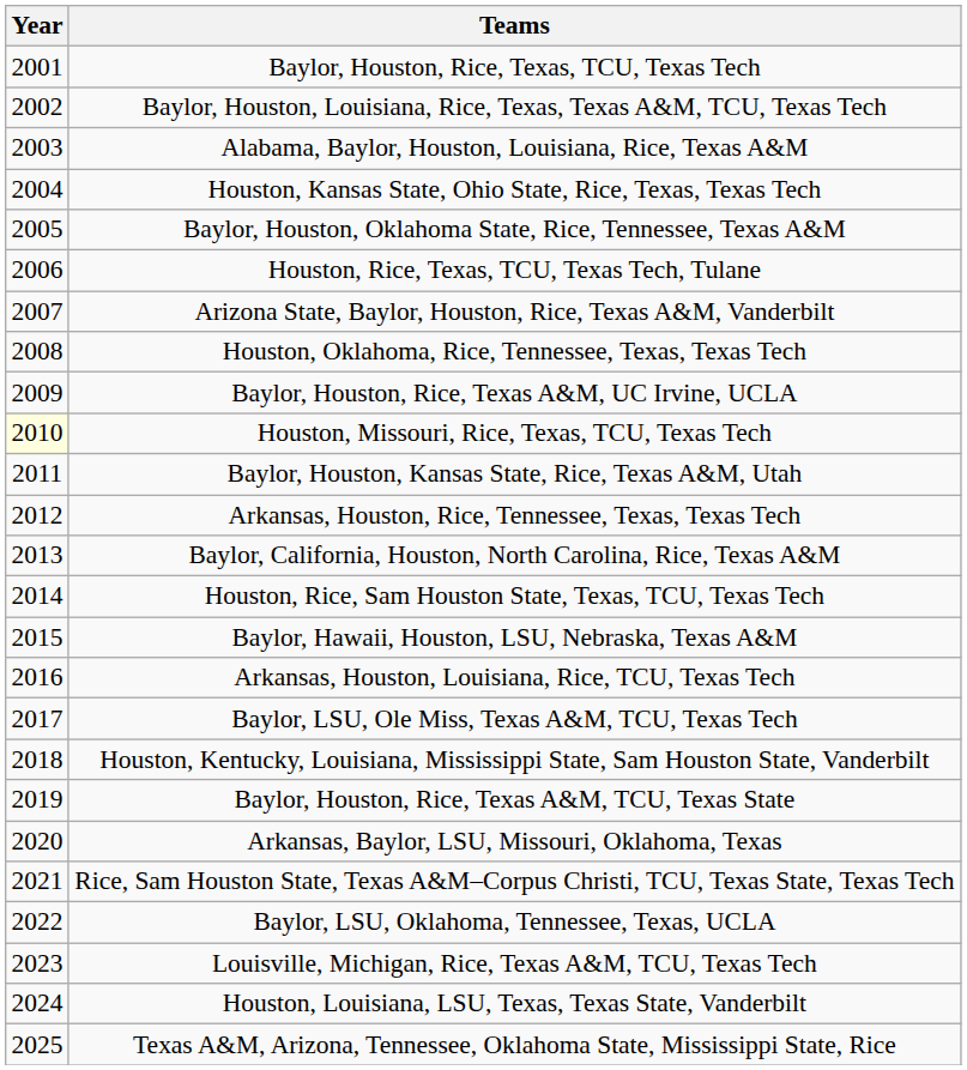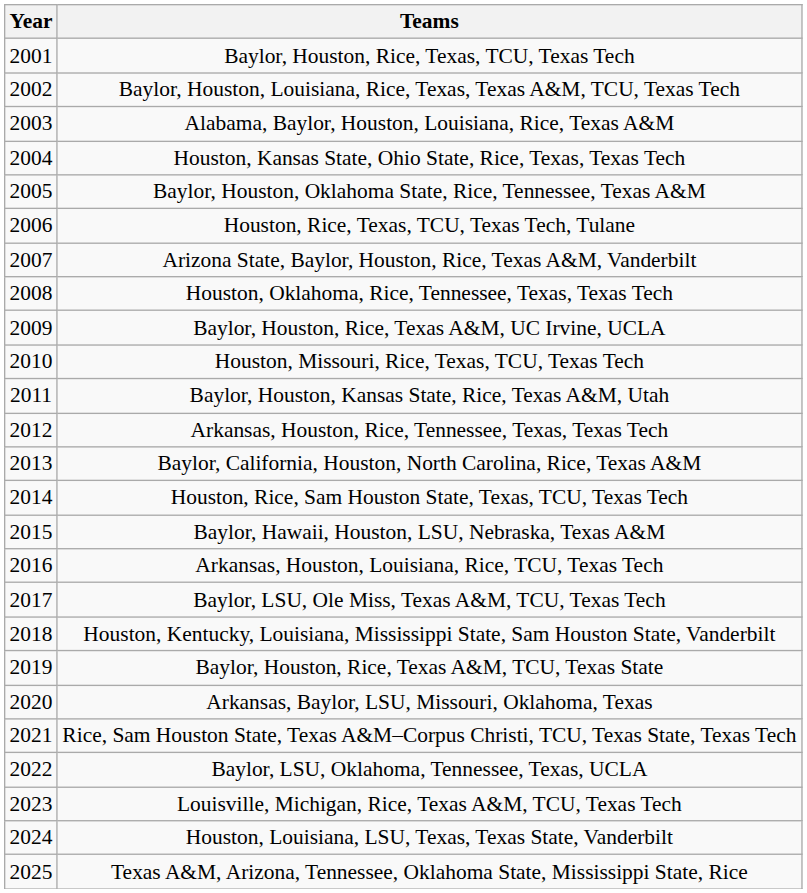Houston, Missouri, Rice, Texas, TCU, Texas Tech | Year: lightyellow background -> no background
